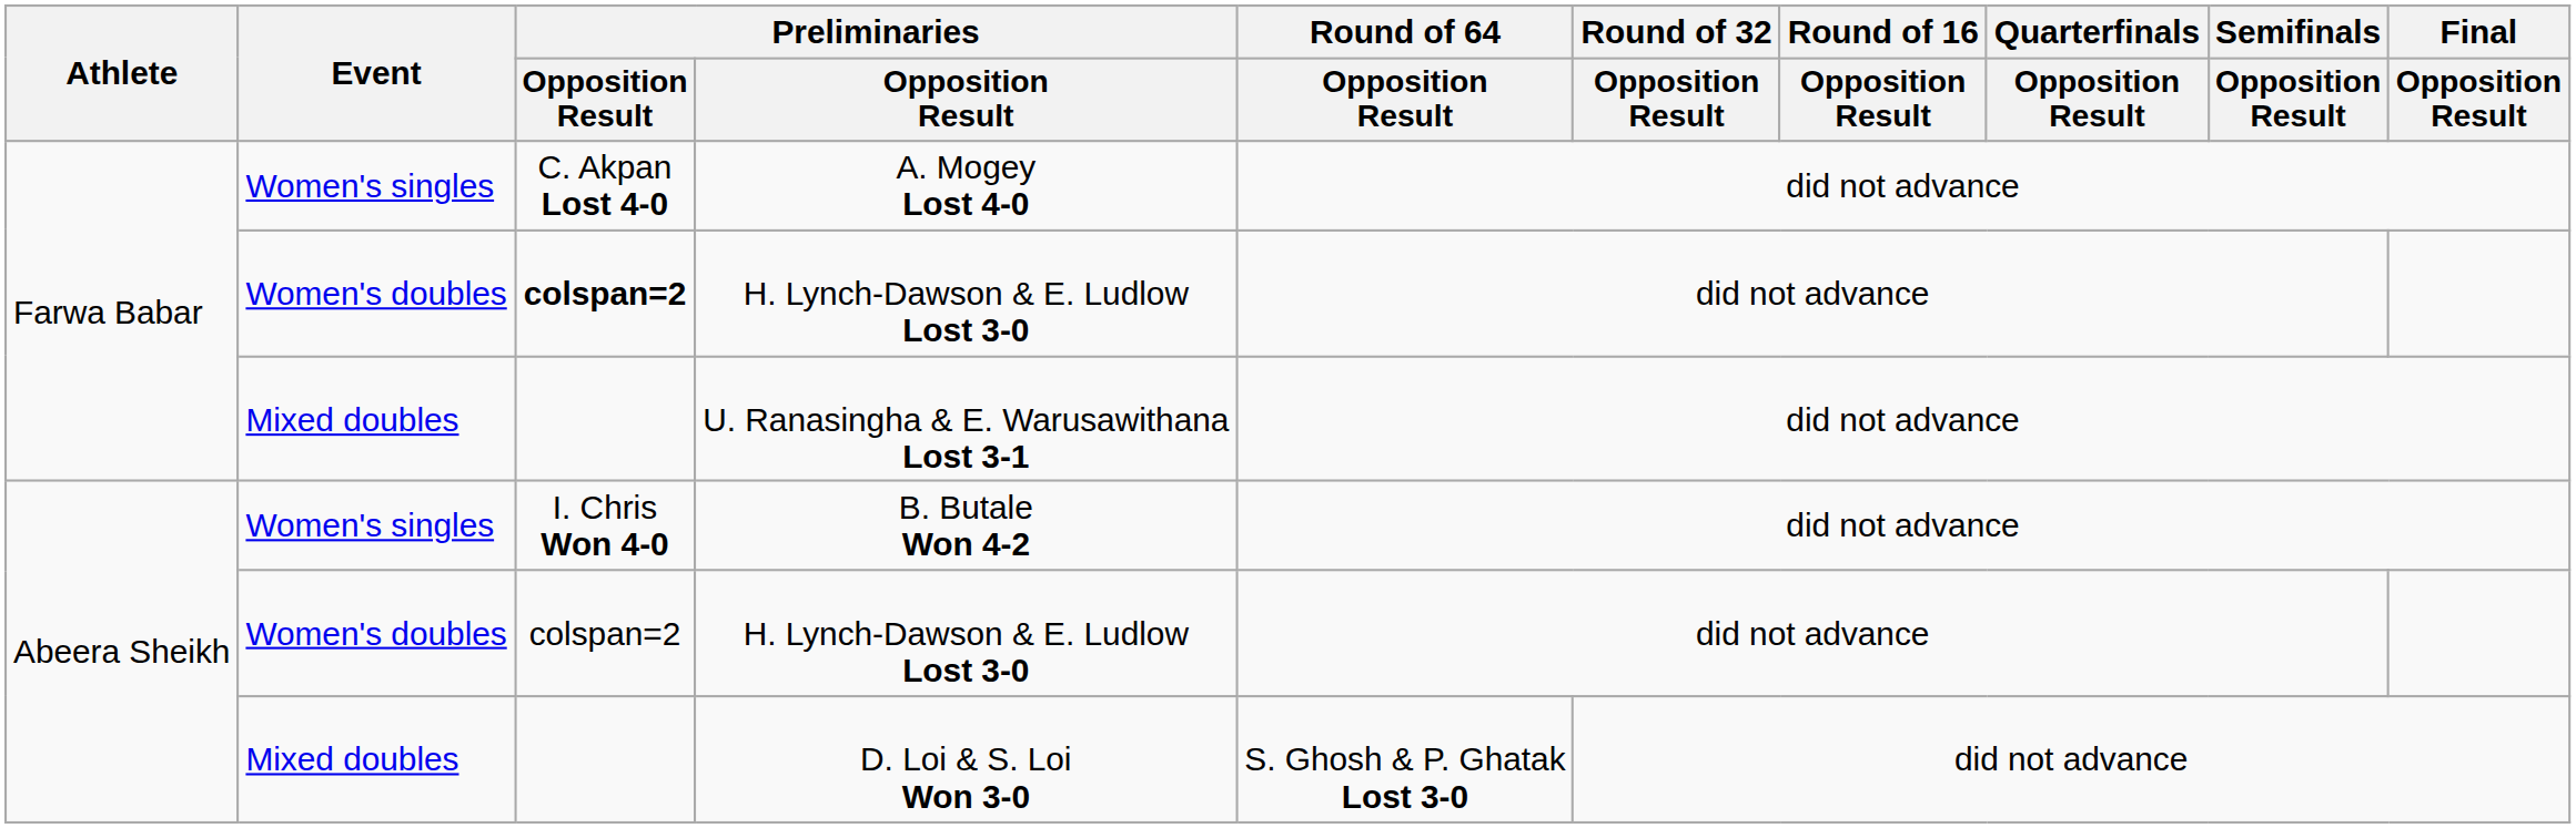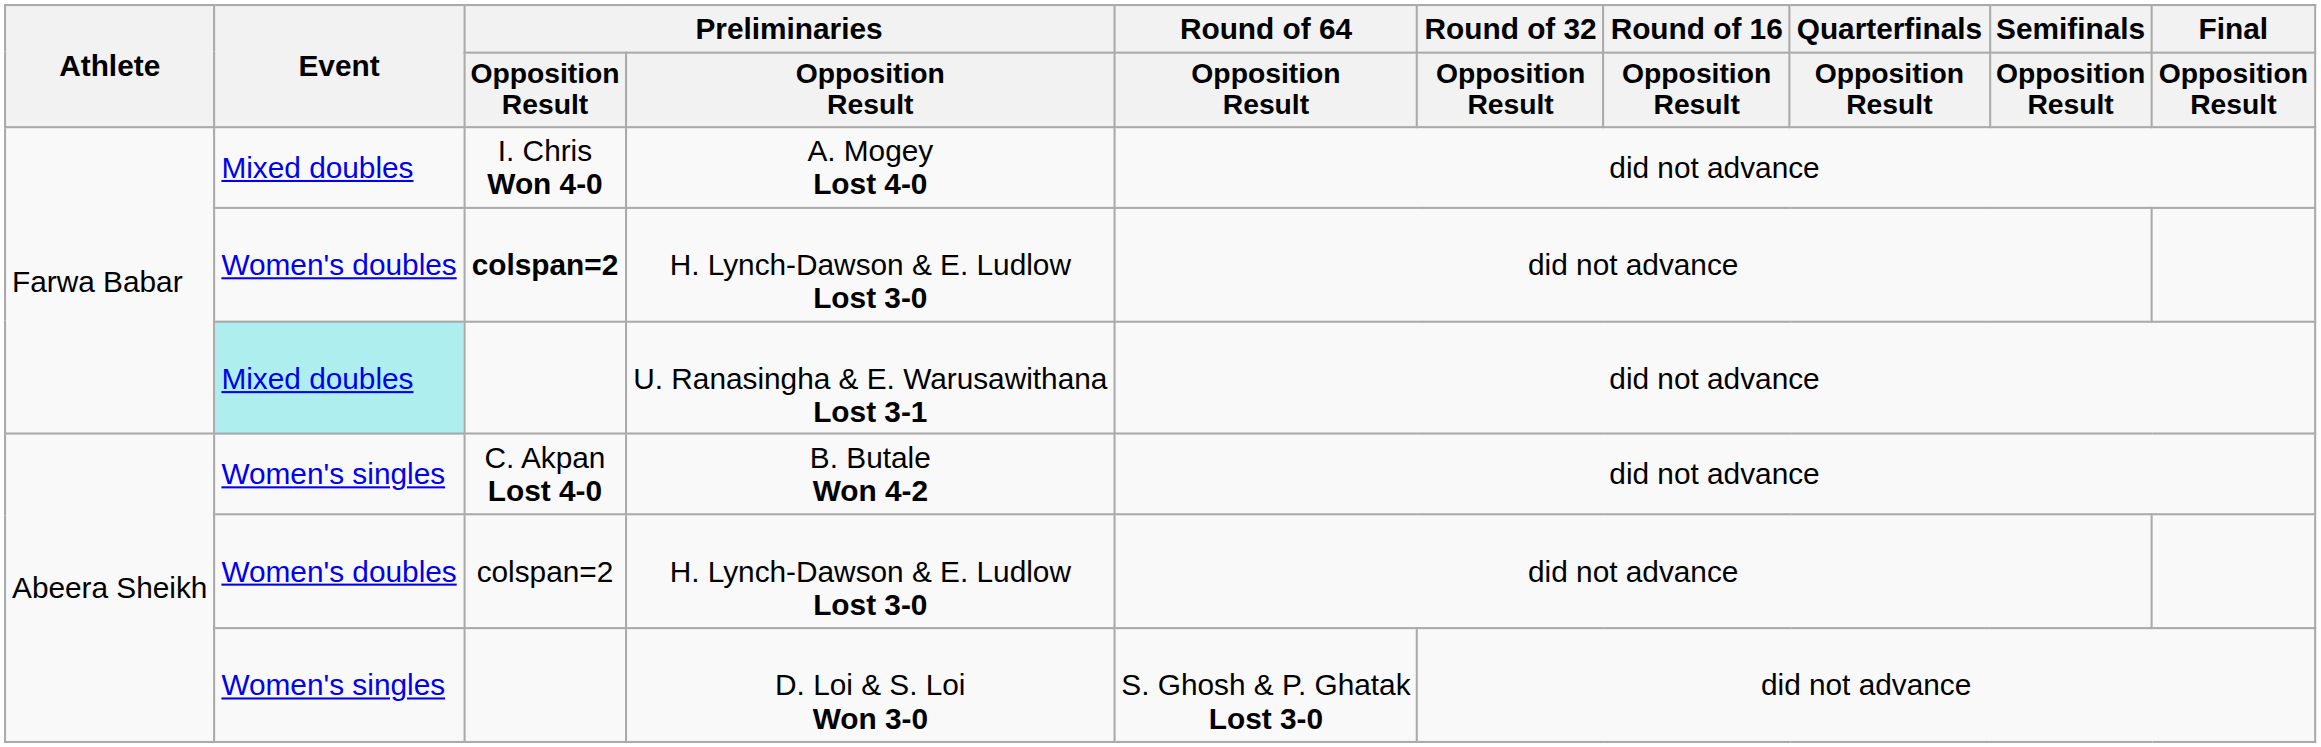A. Mogey Lost 4-0 | Event: Women's singles -> Mixed doubles
A. Mogey Lost 4-0 | column 3: C. Akpan Lost 4-0 -> I. Chris Won 4-0
U. Ranasingha & E. Warusawithana Lost 3-1 | Event: no background -> paleturquoise background
B. Butale Won 4-2 | column 3: I. Chris Won 4-0 -> C. Akpan Lost 4-0
D. Loi & S. Loi Won 3-0 | Event: Mixed doubles -> Women's singles
